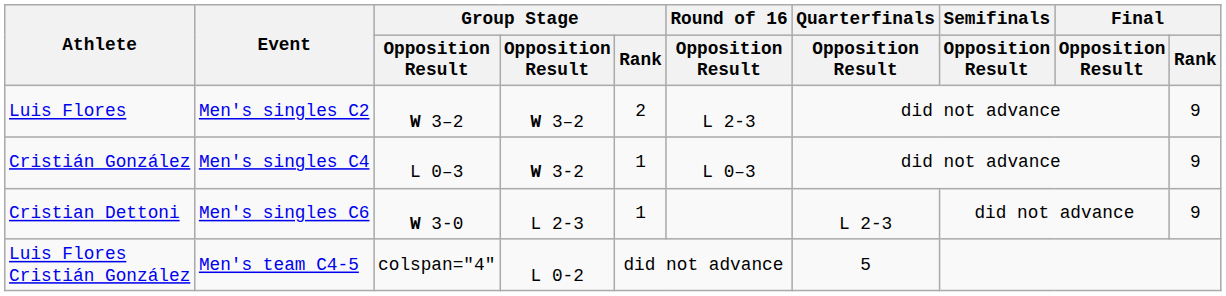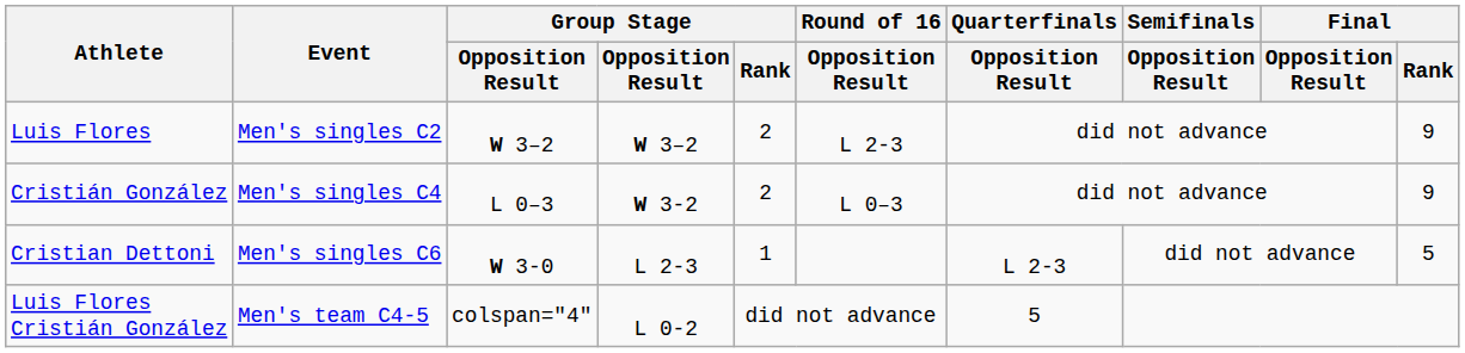Cristián González | Group Stage / Rank: 1 -> 2
Cristian Dettoni | Final / Rank: 9 -> 5
